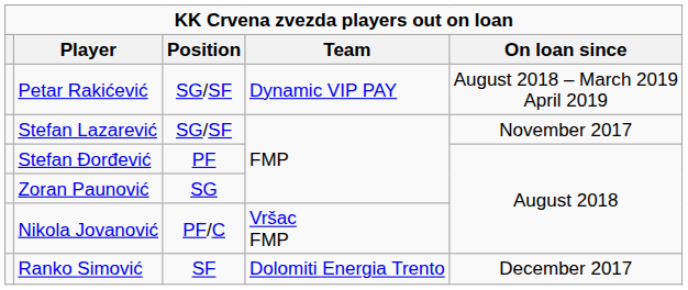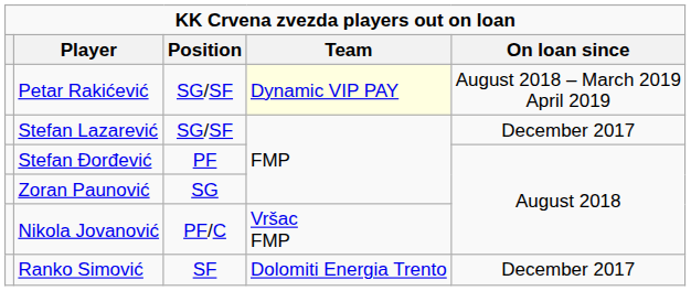Petar Rakićević | Team: no background -> lightyellow background
Stefan Lazarević | On loan since: November 2017 -> December 2017
